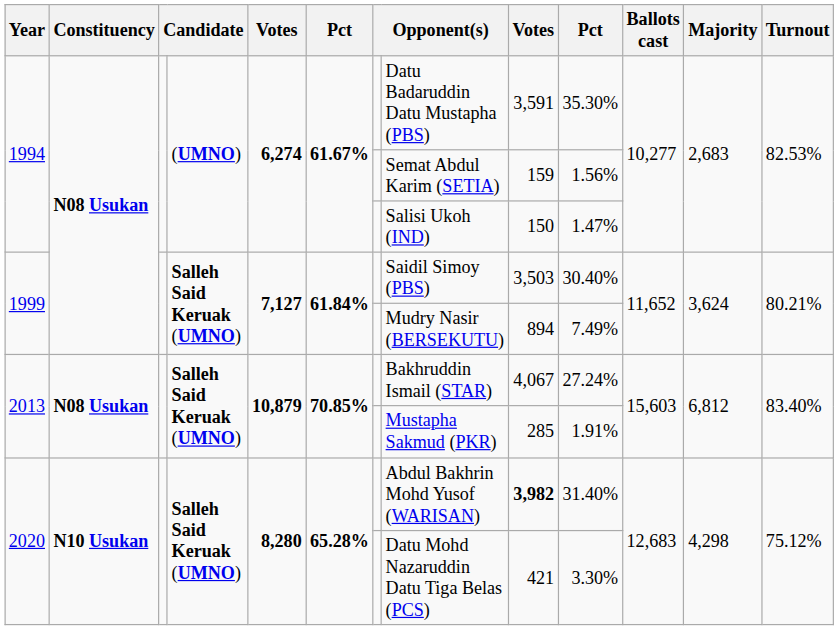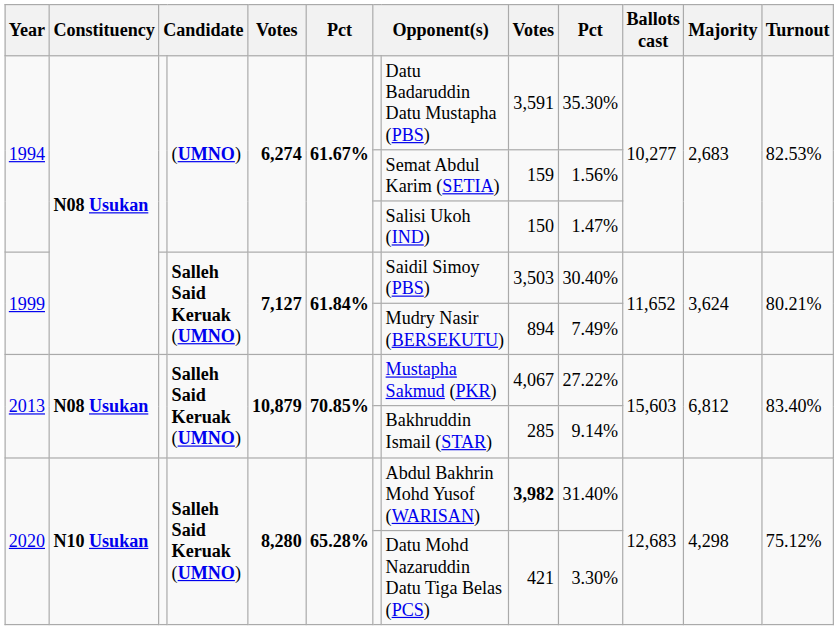row 7 | column 8: Bakhruddin Ismail (STAR) -> Mustapha Sakmud (PKR)
row 7 | column 10: 27.24% -> 27.22%
row 8 | column 8: Mustapha Sakmud (PKR) -> Bakhruddin Ismail (STAR)
row 8 | column 10: 1.91% -> 9.14%
